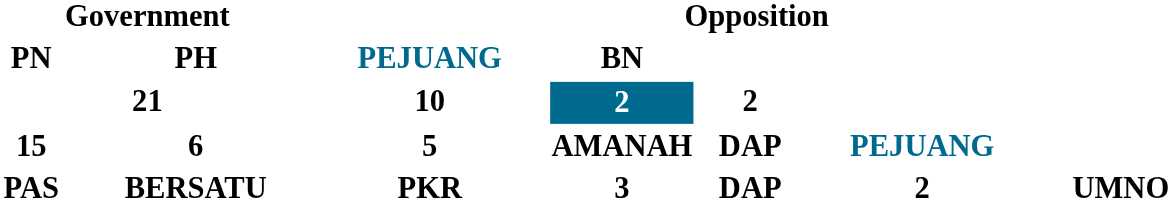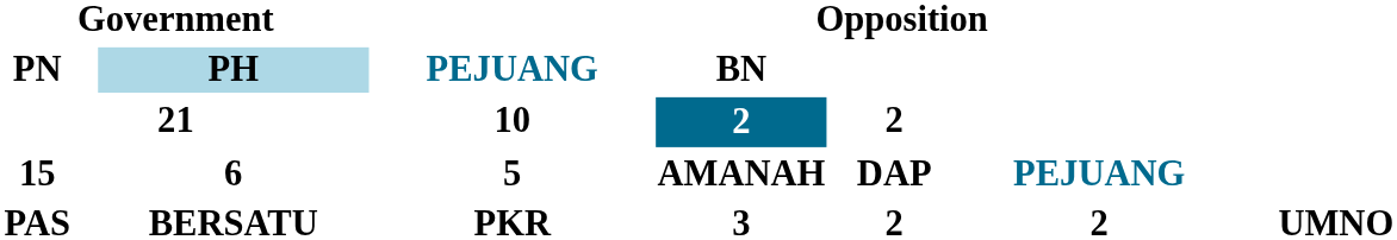PN | column 2: no background -> lightblue background
PAS | column 5: DAP -> 2
